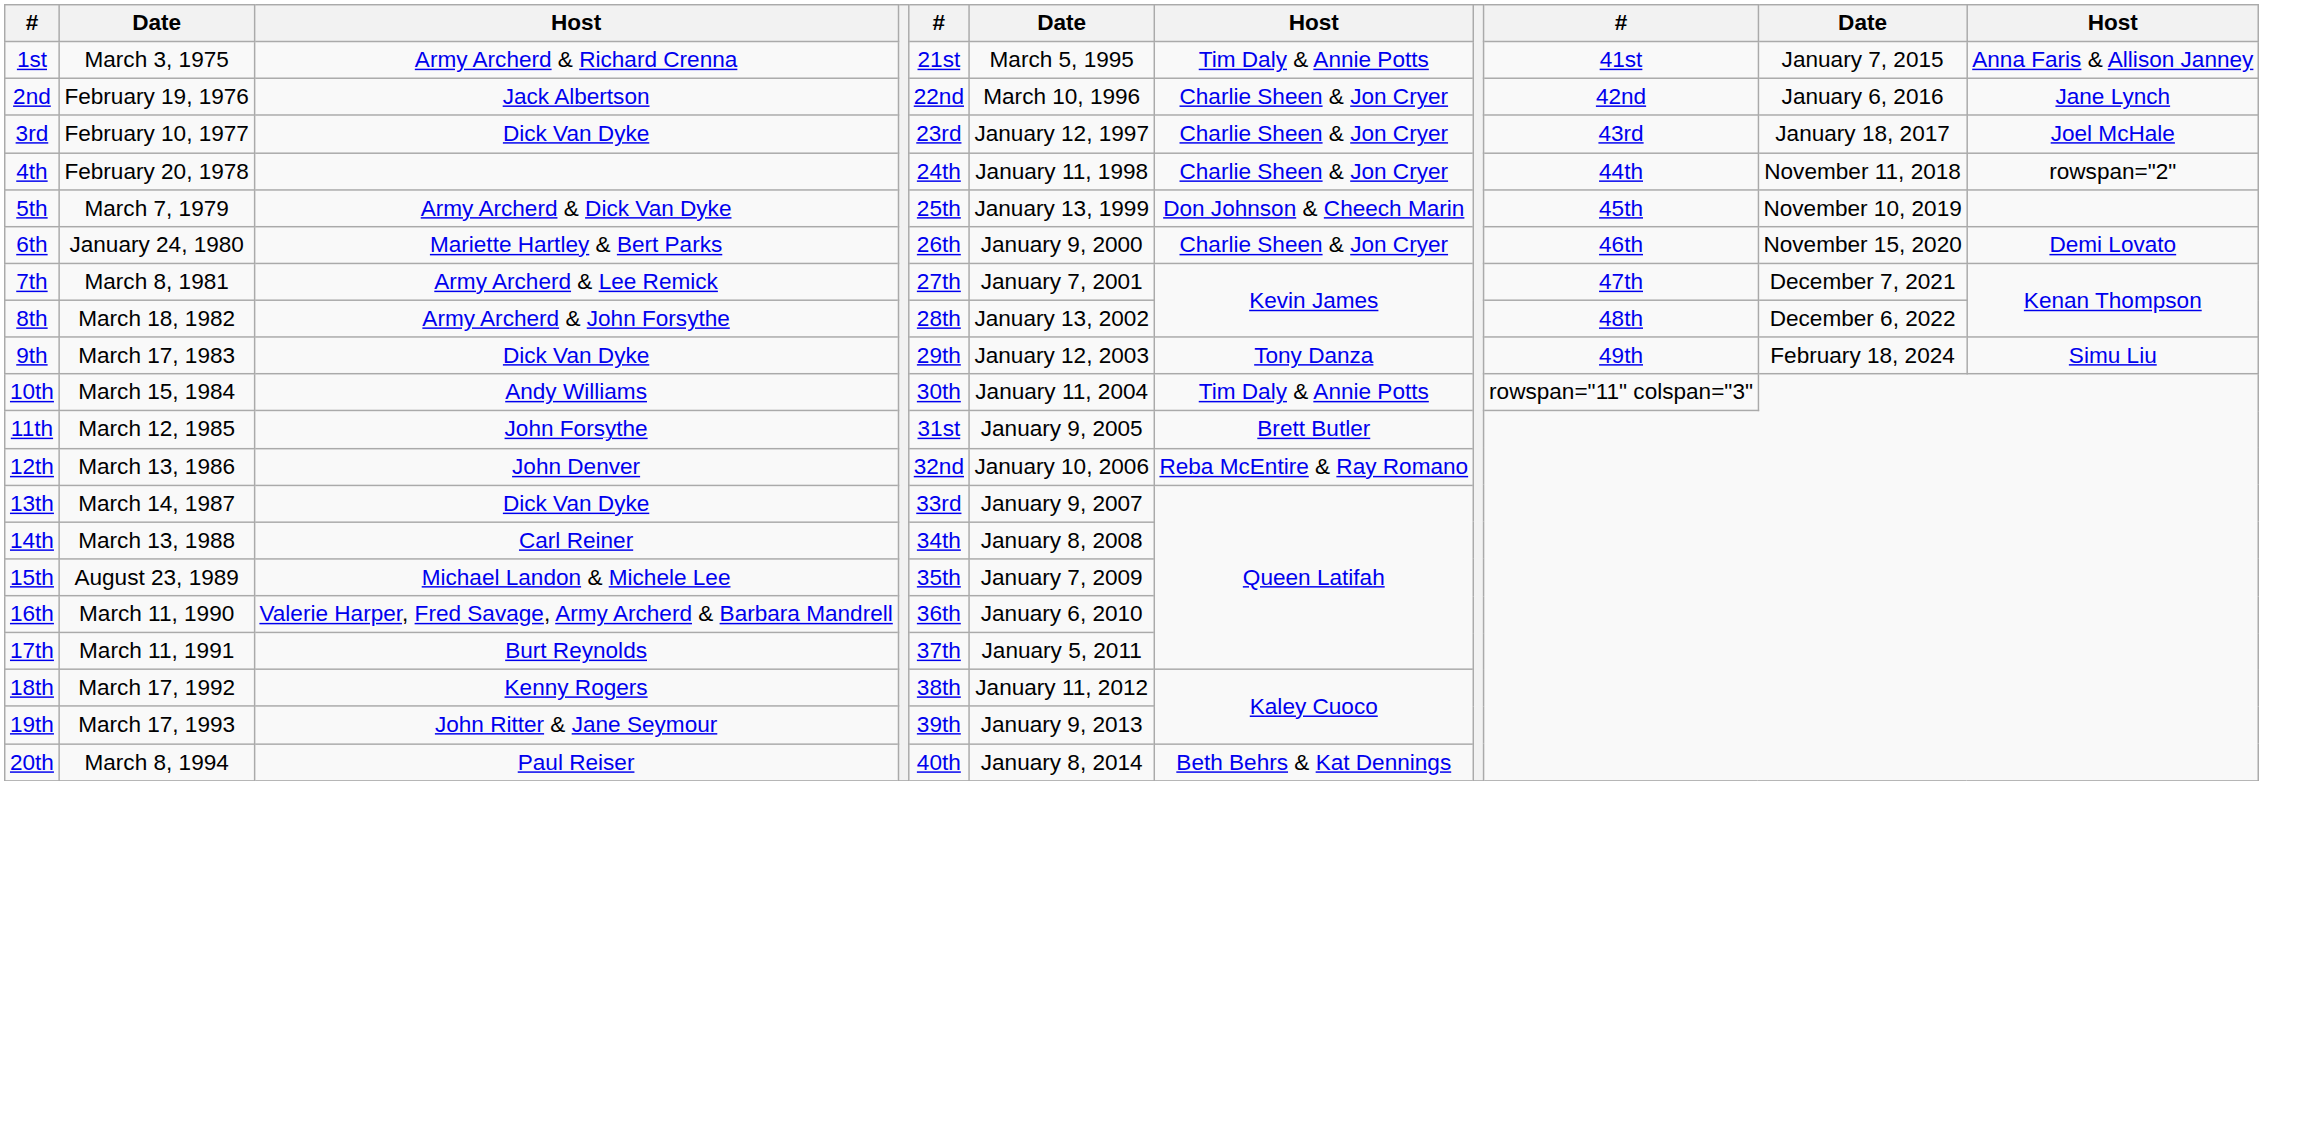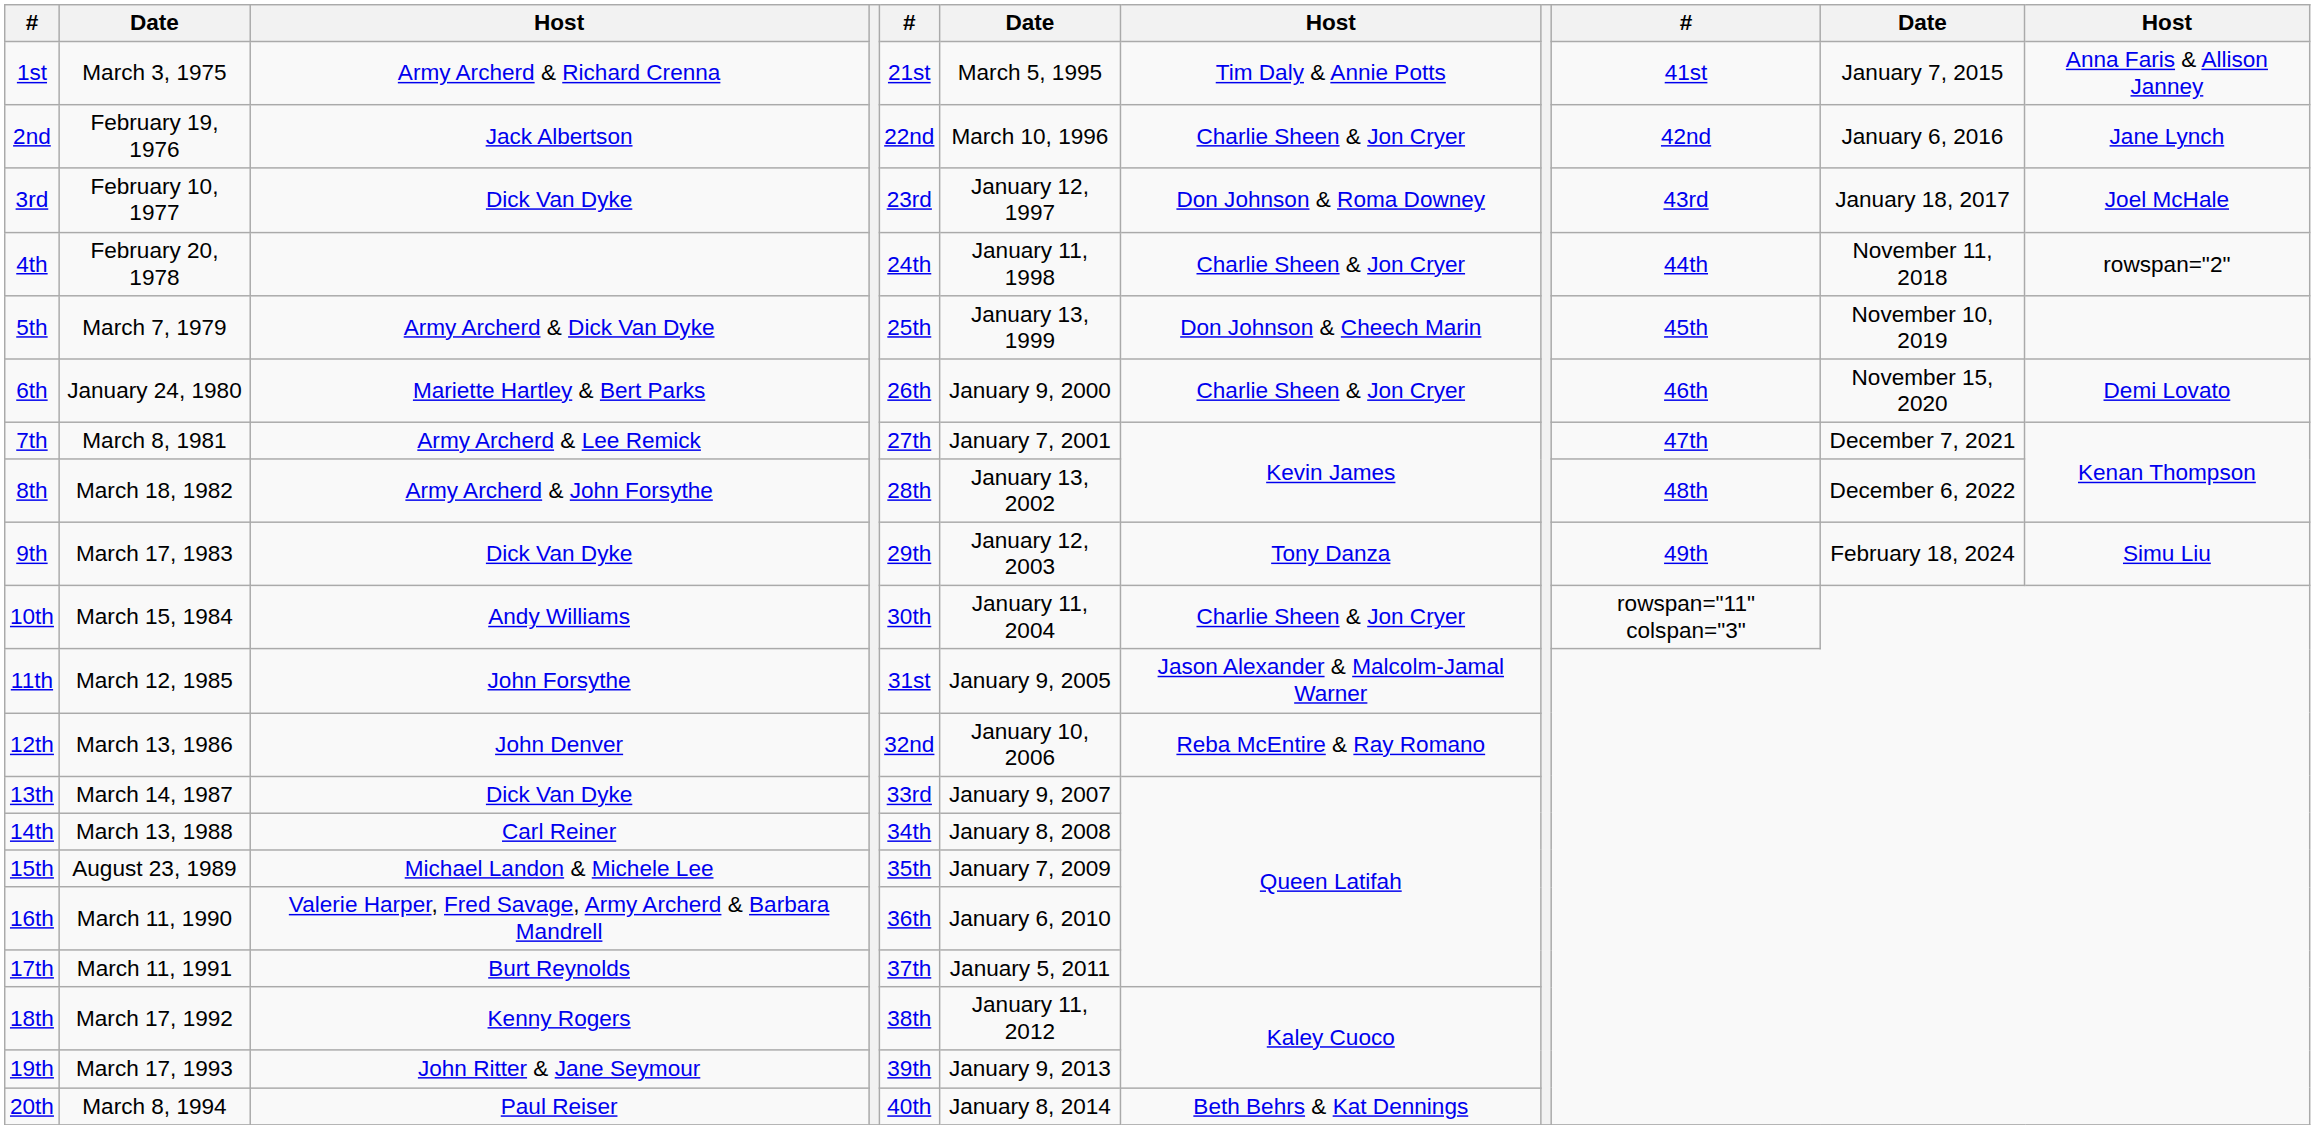3rd | column 7: Charlie Sheen & Jon Cryer -> Don Johnson & Roma Downey
10th | column 7: Tim Daly & Annie Potts -> Charlie Sheen & Jon Cryer
11th | column 7: Brett Butler -> Jason Alexander & Malcolm-Jamal Warner
